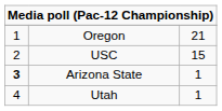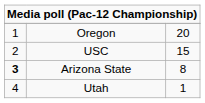Oregon | column 3: 21 -> 20
Arizona State | column 3: 1 -> 8
